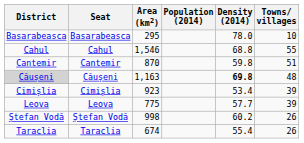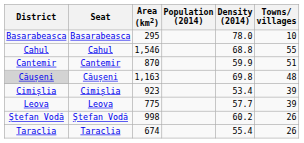row 4 | Density (2014): 59.8 -> 59.9
row 5 | Density (2014): bold -> normal
